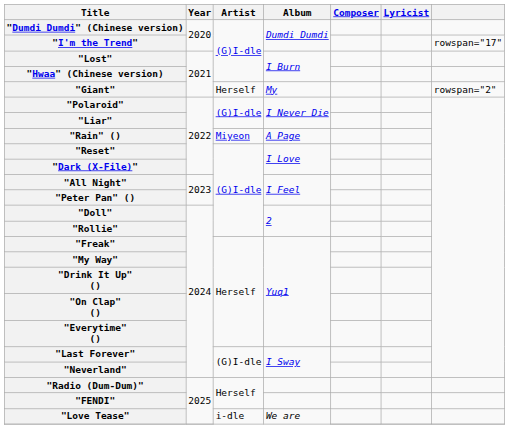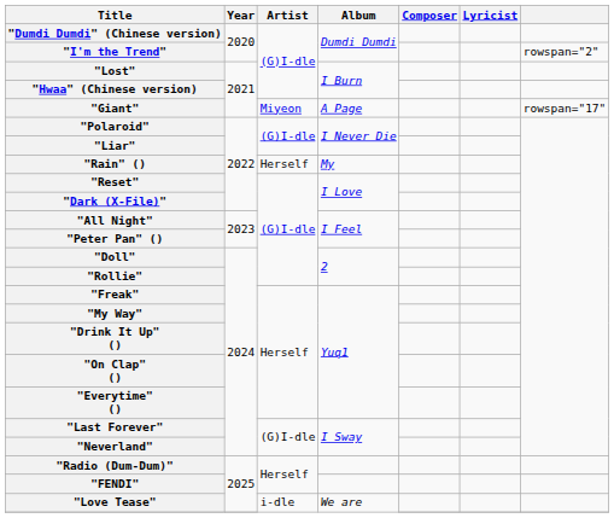"I'm the Trend" | column 7: rowspan="17" -> rowspan="2"
"Giant" | Artist: Herself -> Miyeon
"Giant" | Album: My -> A Page
"Giant" | column 7: rowspan="2" -> rowspan="17"
"Rain" () | Artist: Miyeon -> Herself
"Rain" () | Album: A Page -> My
